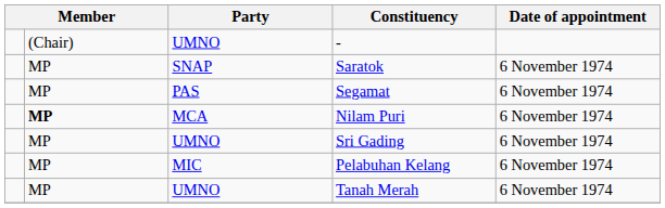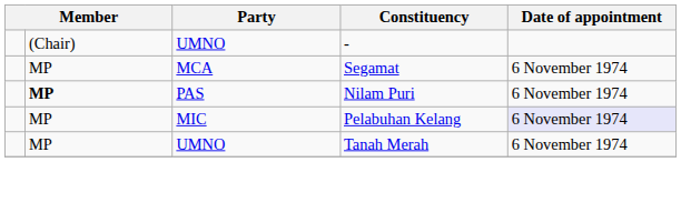- row: MP | SNAP | Saratok | 6 November 1974
Segamat | Party: PAS -> MCA
Nilam Puri | Party: MCA -> PAS
- row: MP | UMNO | Sri Gading | 6 November 1974
Pelabuhan Kelang | Date of appointment: no background -> lavender background
